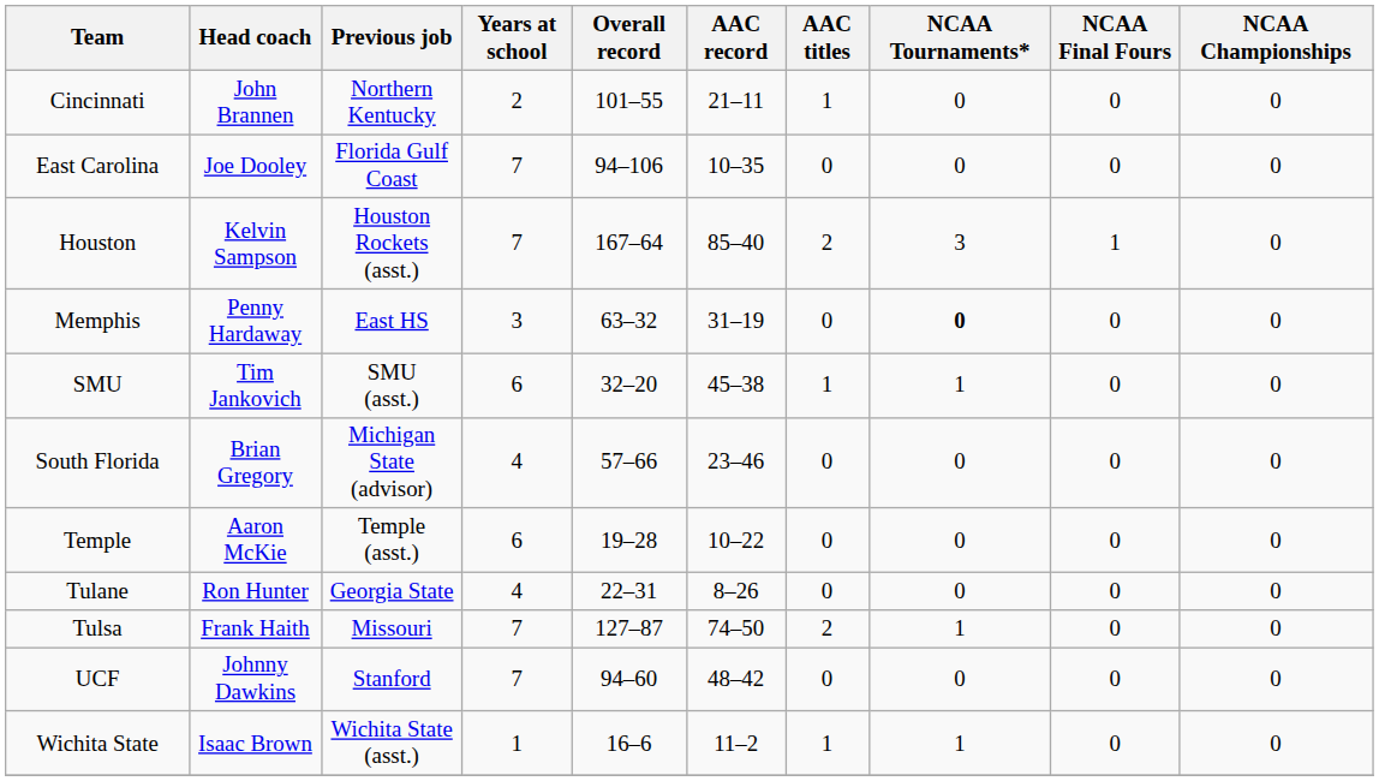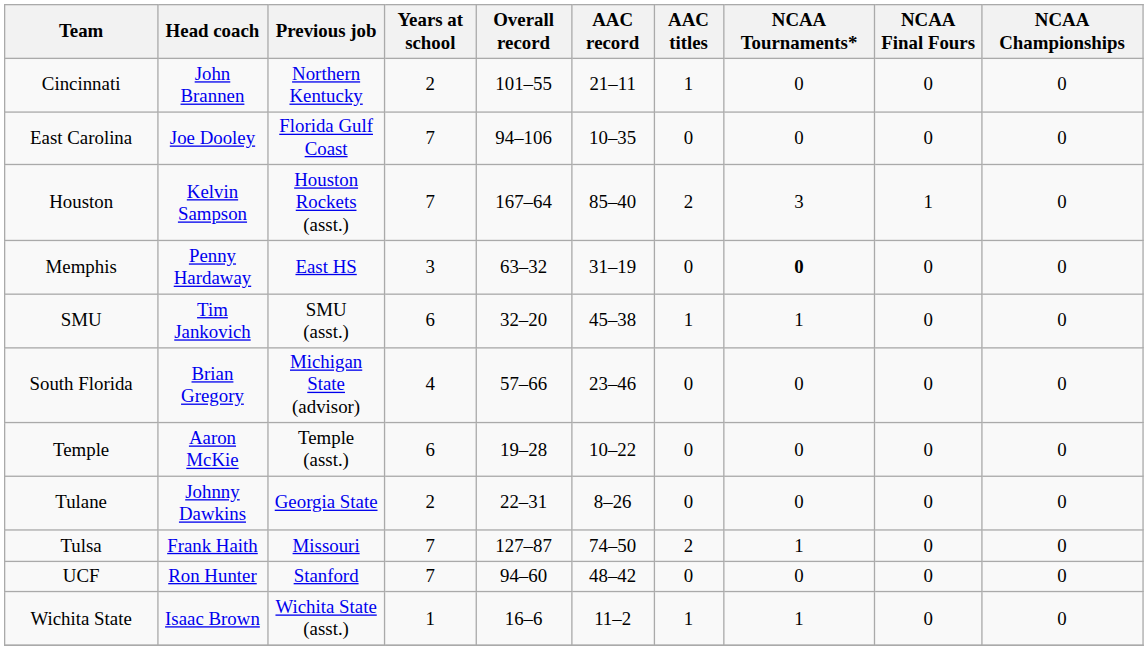Tulane | Head coach: Ron Hunter -> Johnny Dawkins
Tulane | Years at school: 4 -> 2
UCF | Head coach: Johnny Dawkins -> Ron Hunter
